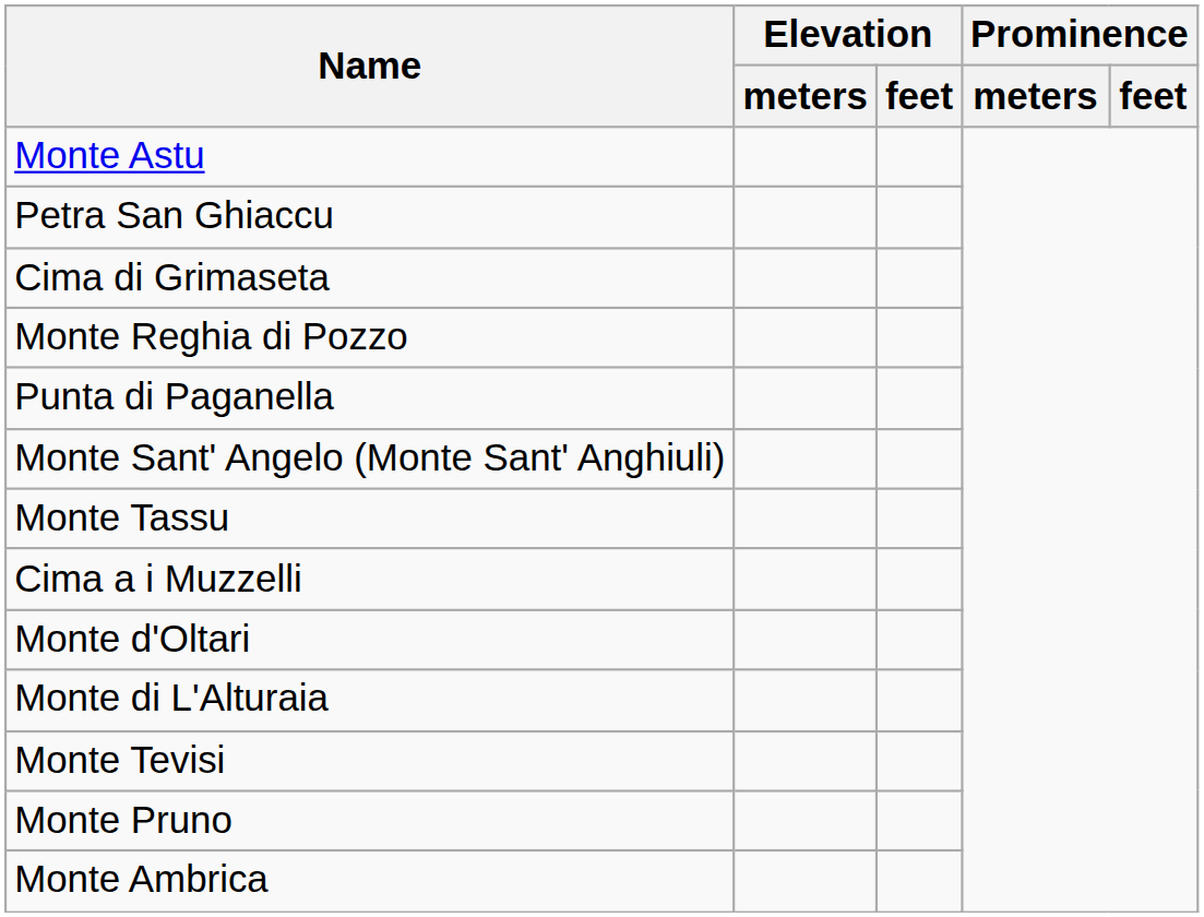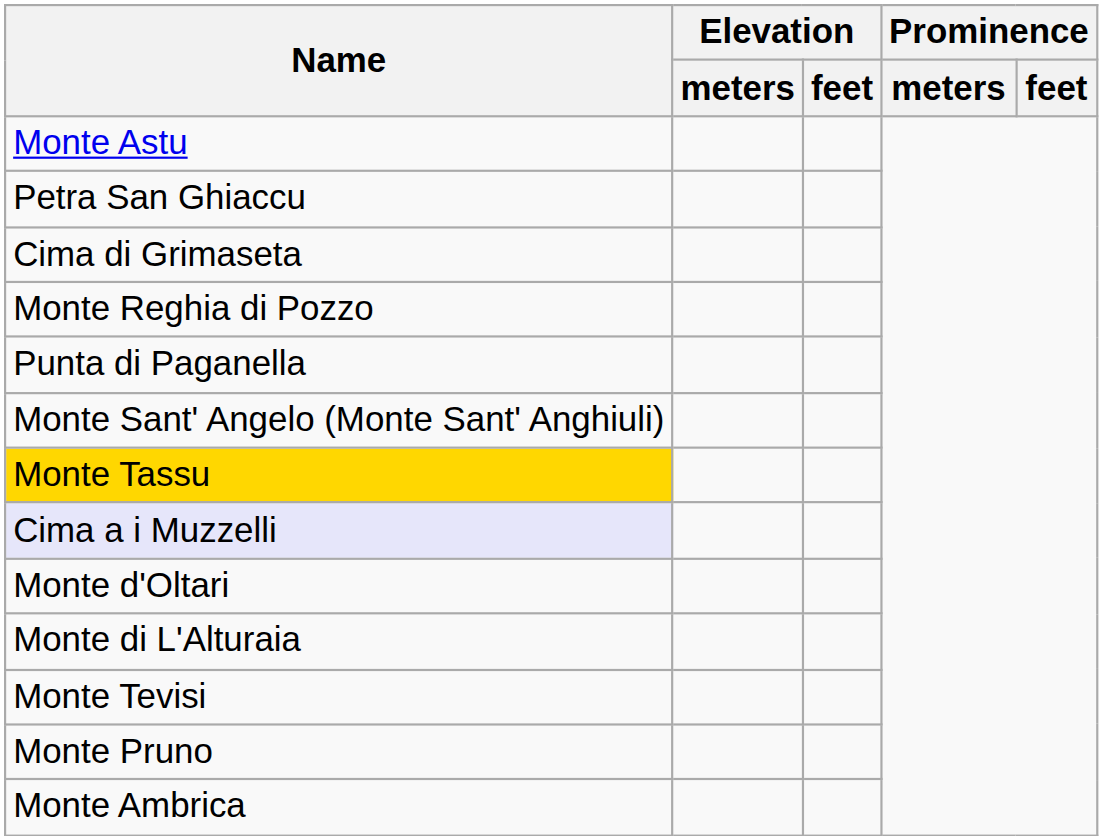Monte Tassu | Name: no background -> gold background
Cima a i Muzzelli | Name: no background -> lavender background
